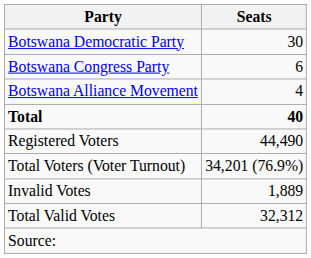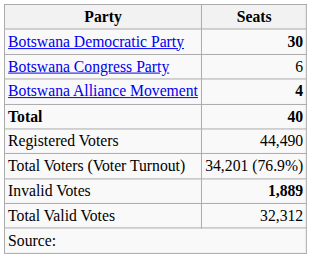Botswana Democratic Party | Seats: normal -> bold
Botswana Alliance Movement | Seats: normal -> bold
Invalid Votes | Seats: normal -> bold
